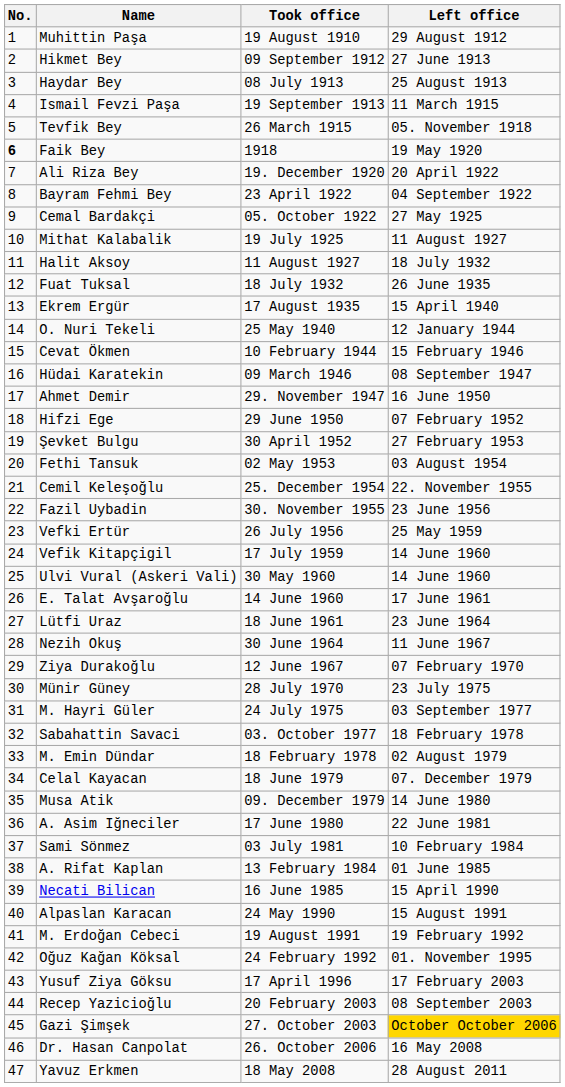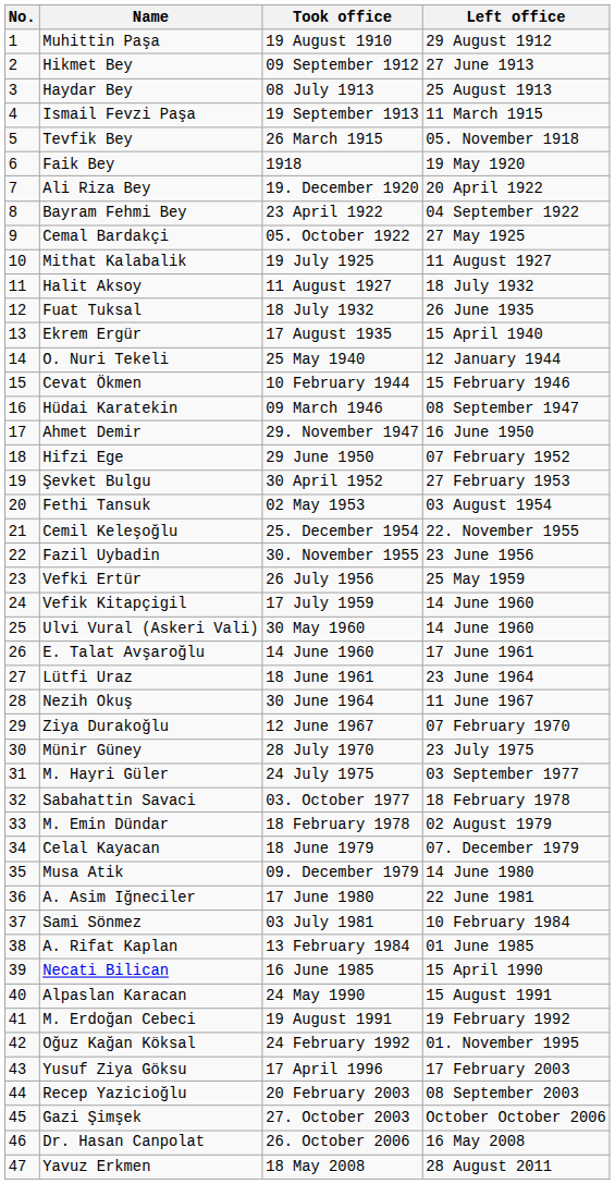Faik Bey | No.: bold -> normal
Gazi Şimşek | Left office: gold background -> no background
